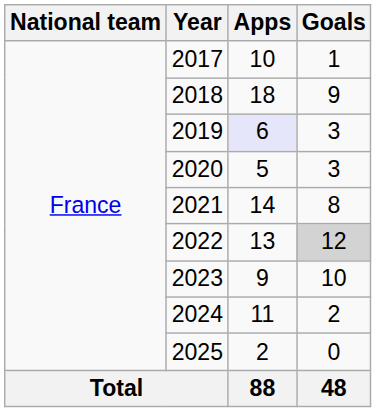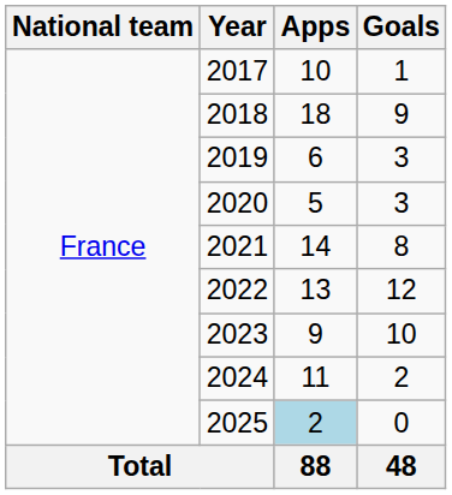2019 | Apps: lavender background -> no background
2022 | Goals: lightgrey background -> no background
2025 | Apps: no background -> lightblue background
